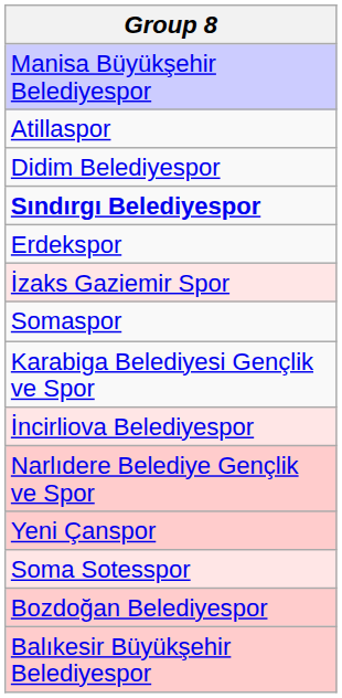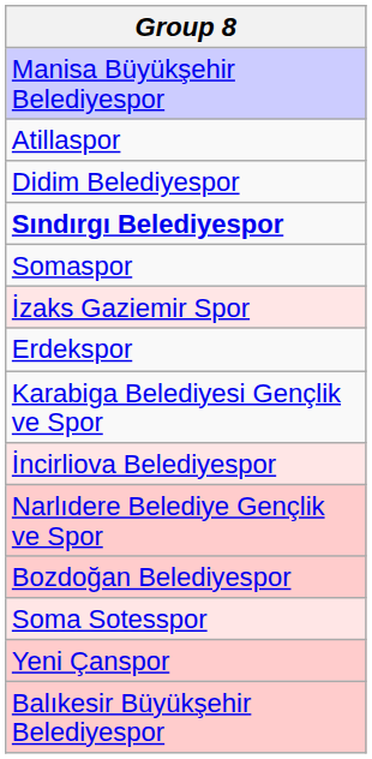row 6 | column 1: Erdekspor -> Somaspor
row 8 | column 1: Somaspor -> Erdekspor
row 12 | column 1: Yeni Çanspor -> Bozdoğan Belediyespor
row 14 | column 1: Bozdoğan Belediyespor -> Yeni Çanspor
